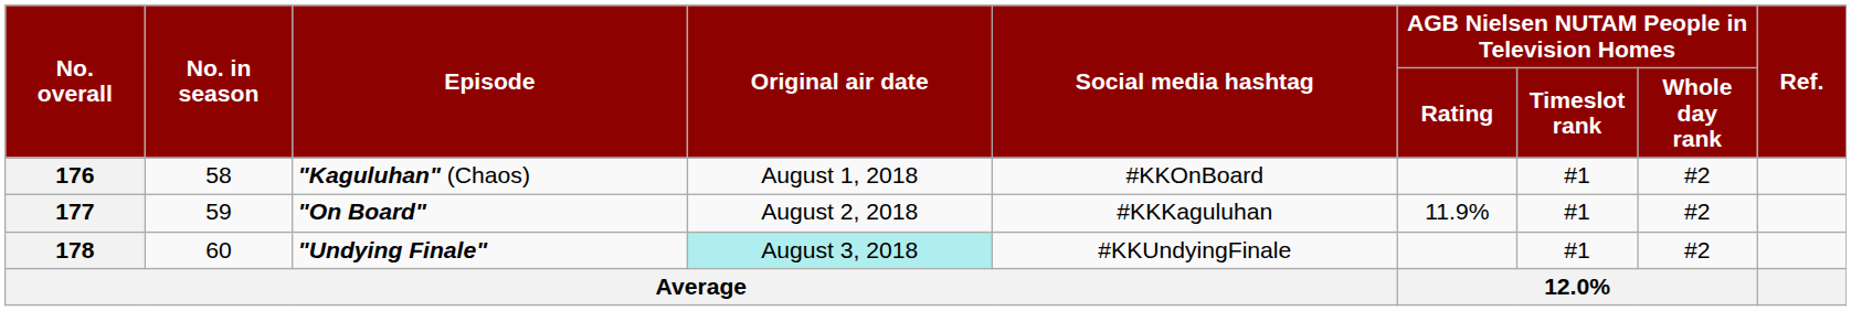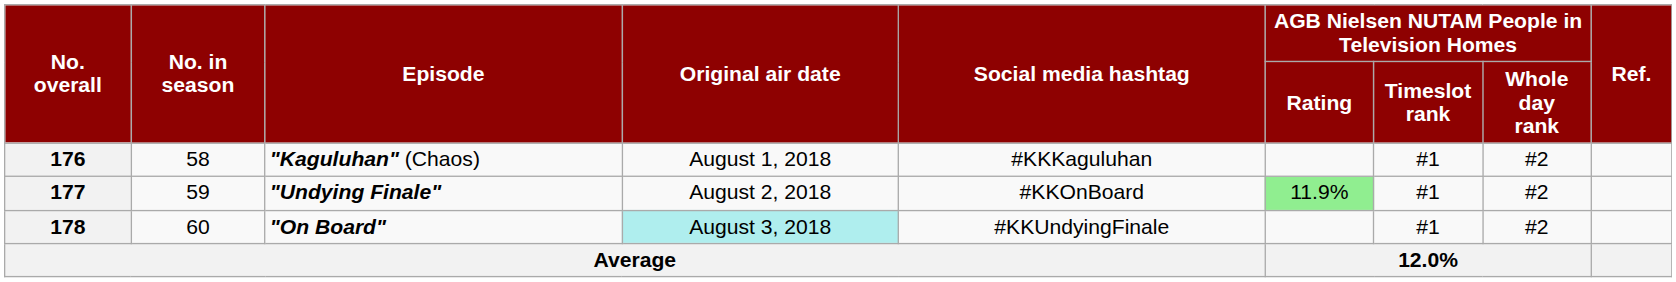176 | Social media hashtag: #KKOnBoard -> #KKKaguluhan
177 | Episode: "On Board" -> "Undying Finale"
177 | Social media hashtag: #KKKaguluhan -> #KKOnBoard
177 | AGB Nielsen NUTAM People in Television Homes / Rating: no background -> lightgreen background
178 | Episode: "Undying Finale" -> "On Board"
